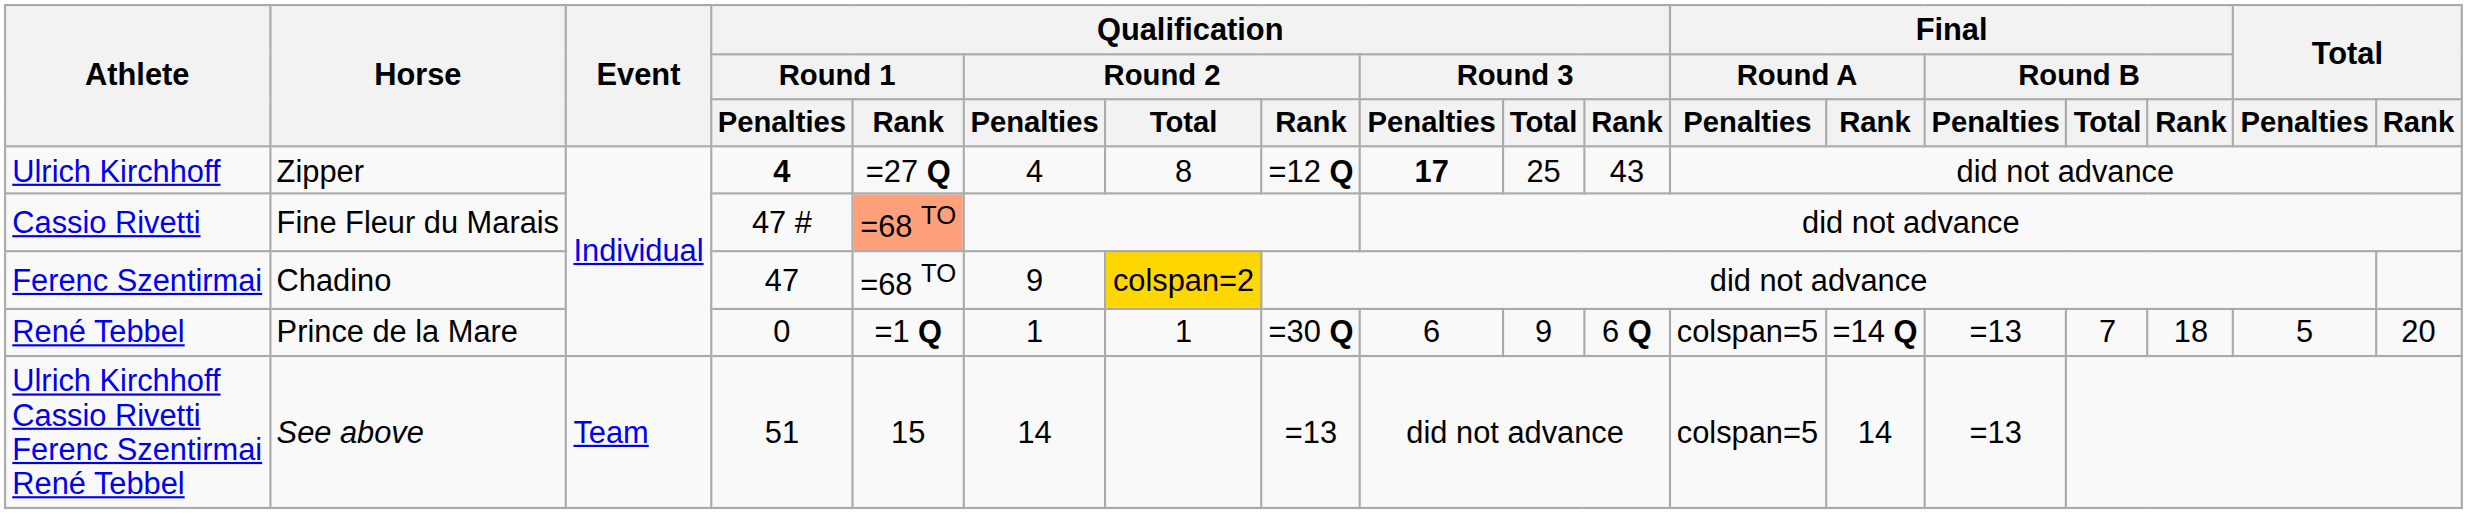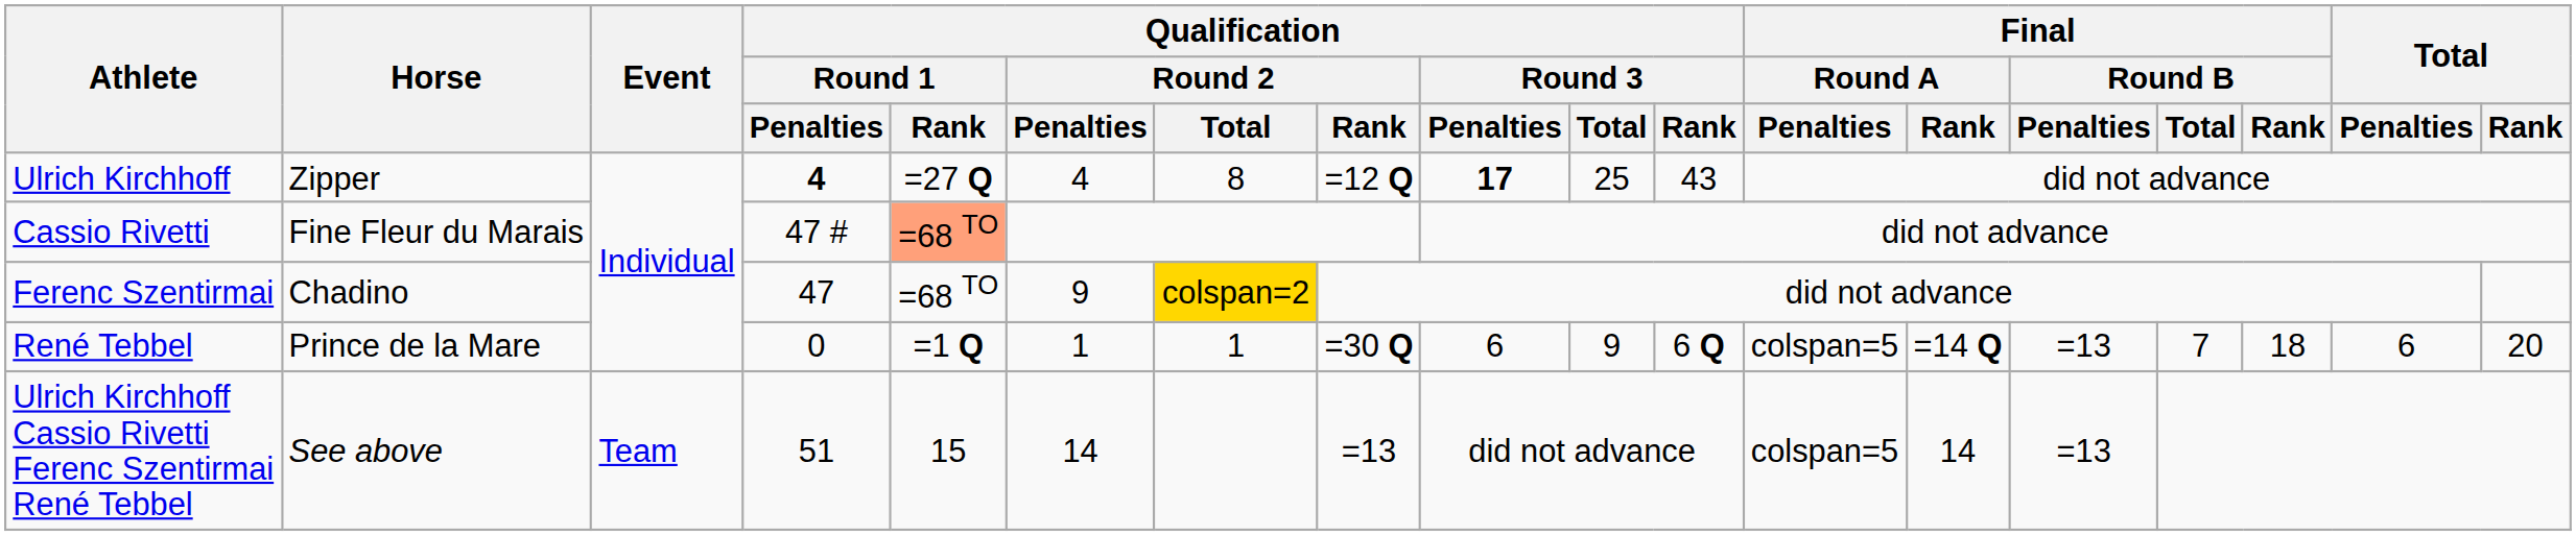René Tebbel | Total / Penalties: 5 -> 6
